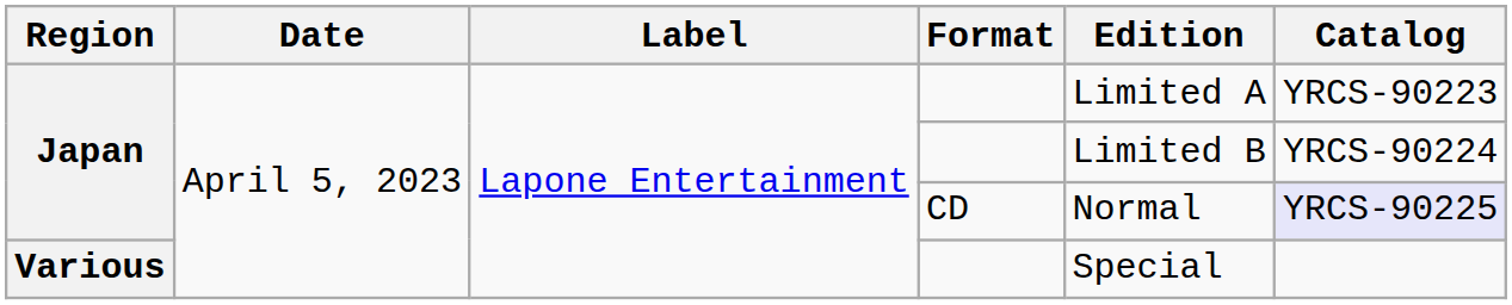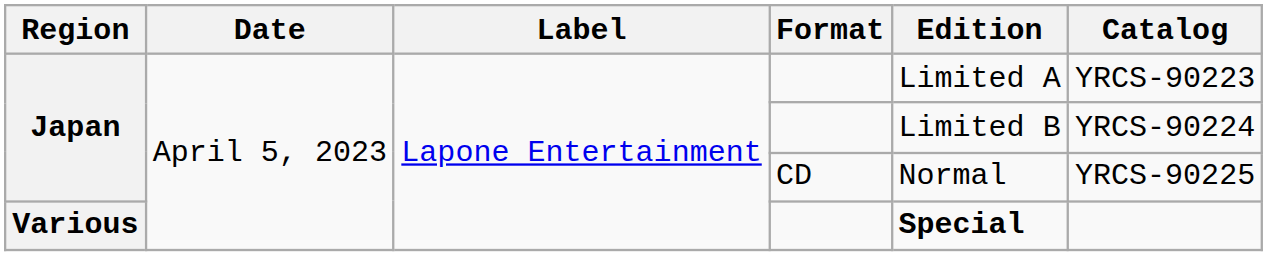Japan / CD | Catalog: lavender background -> no background
Various | Edition: normal -> bold
